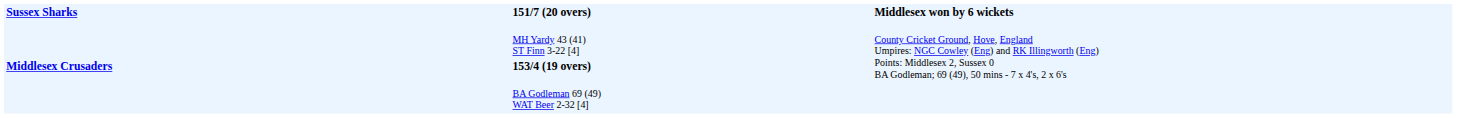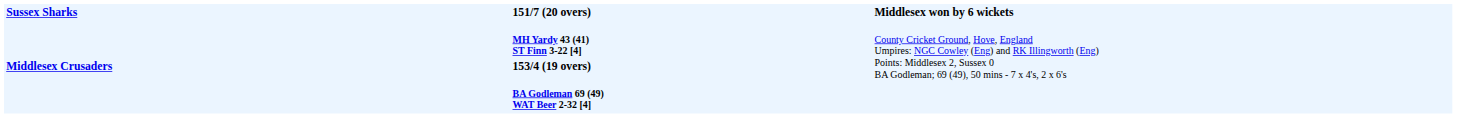MH Yardy 43 (41) ST Finn 3-22 [4] | 151/7 (20 overs): normal -> bold
BA Godleman 69 (49) WAT Beer 2-32 [4] | 151/7 (20 overs): normal -> bold
